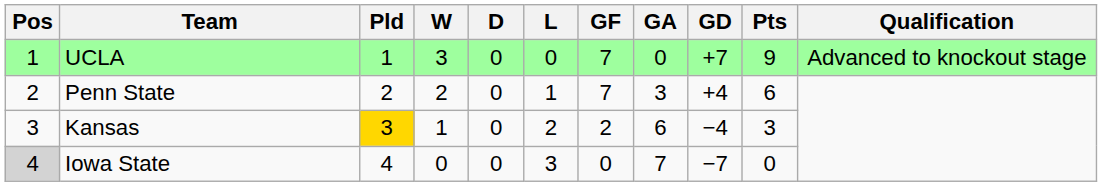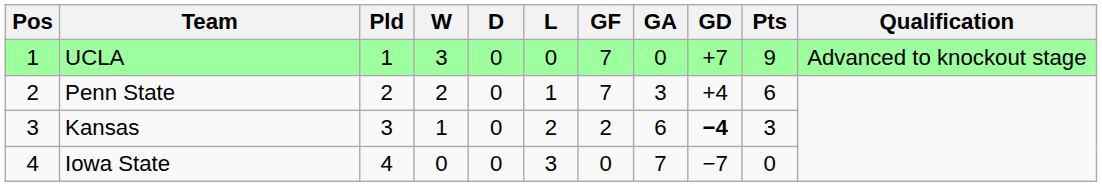Kansas | Pld: gold background -> no background
Kansas | GD: normal -> bold
Iowa State | Pos: lightgrey background -> no background
